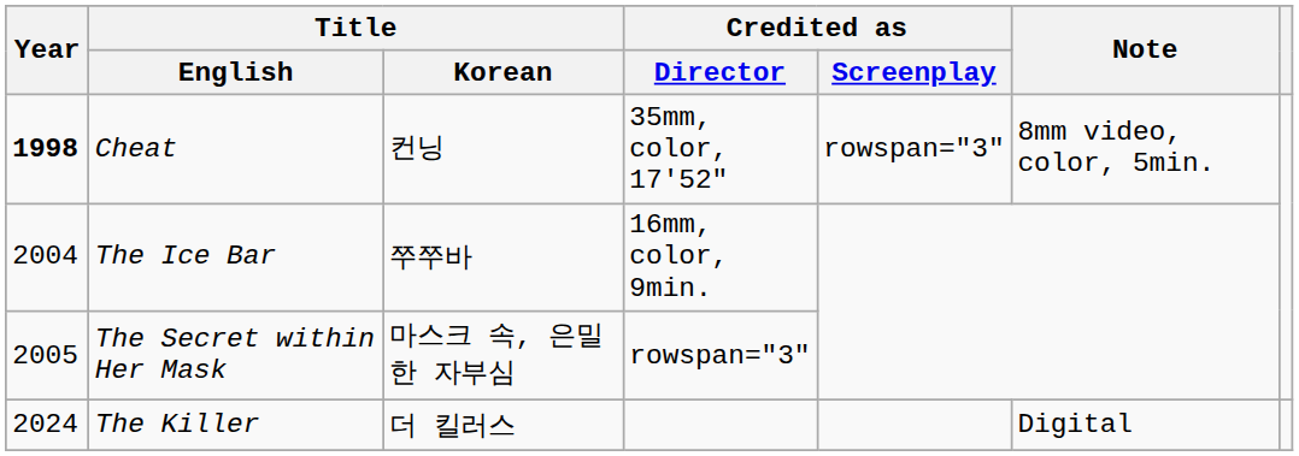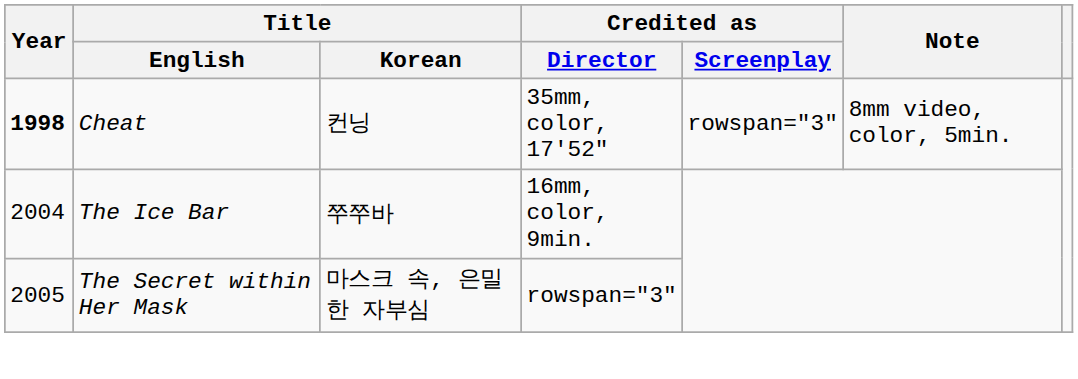- row: 2024 | The Killer | 더 킬러스 | Digital
